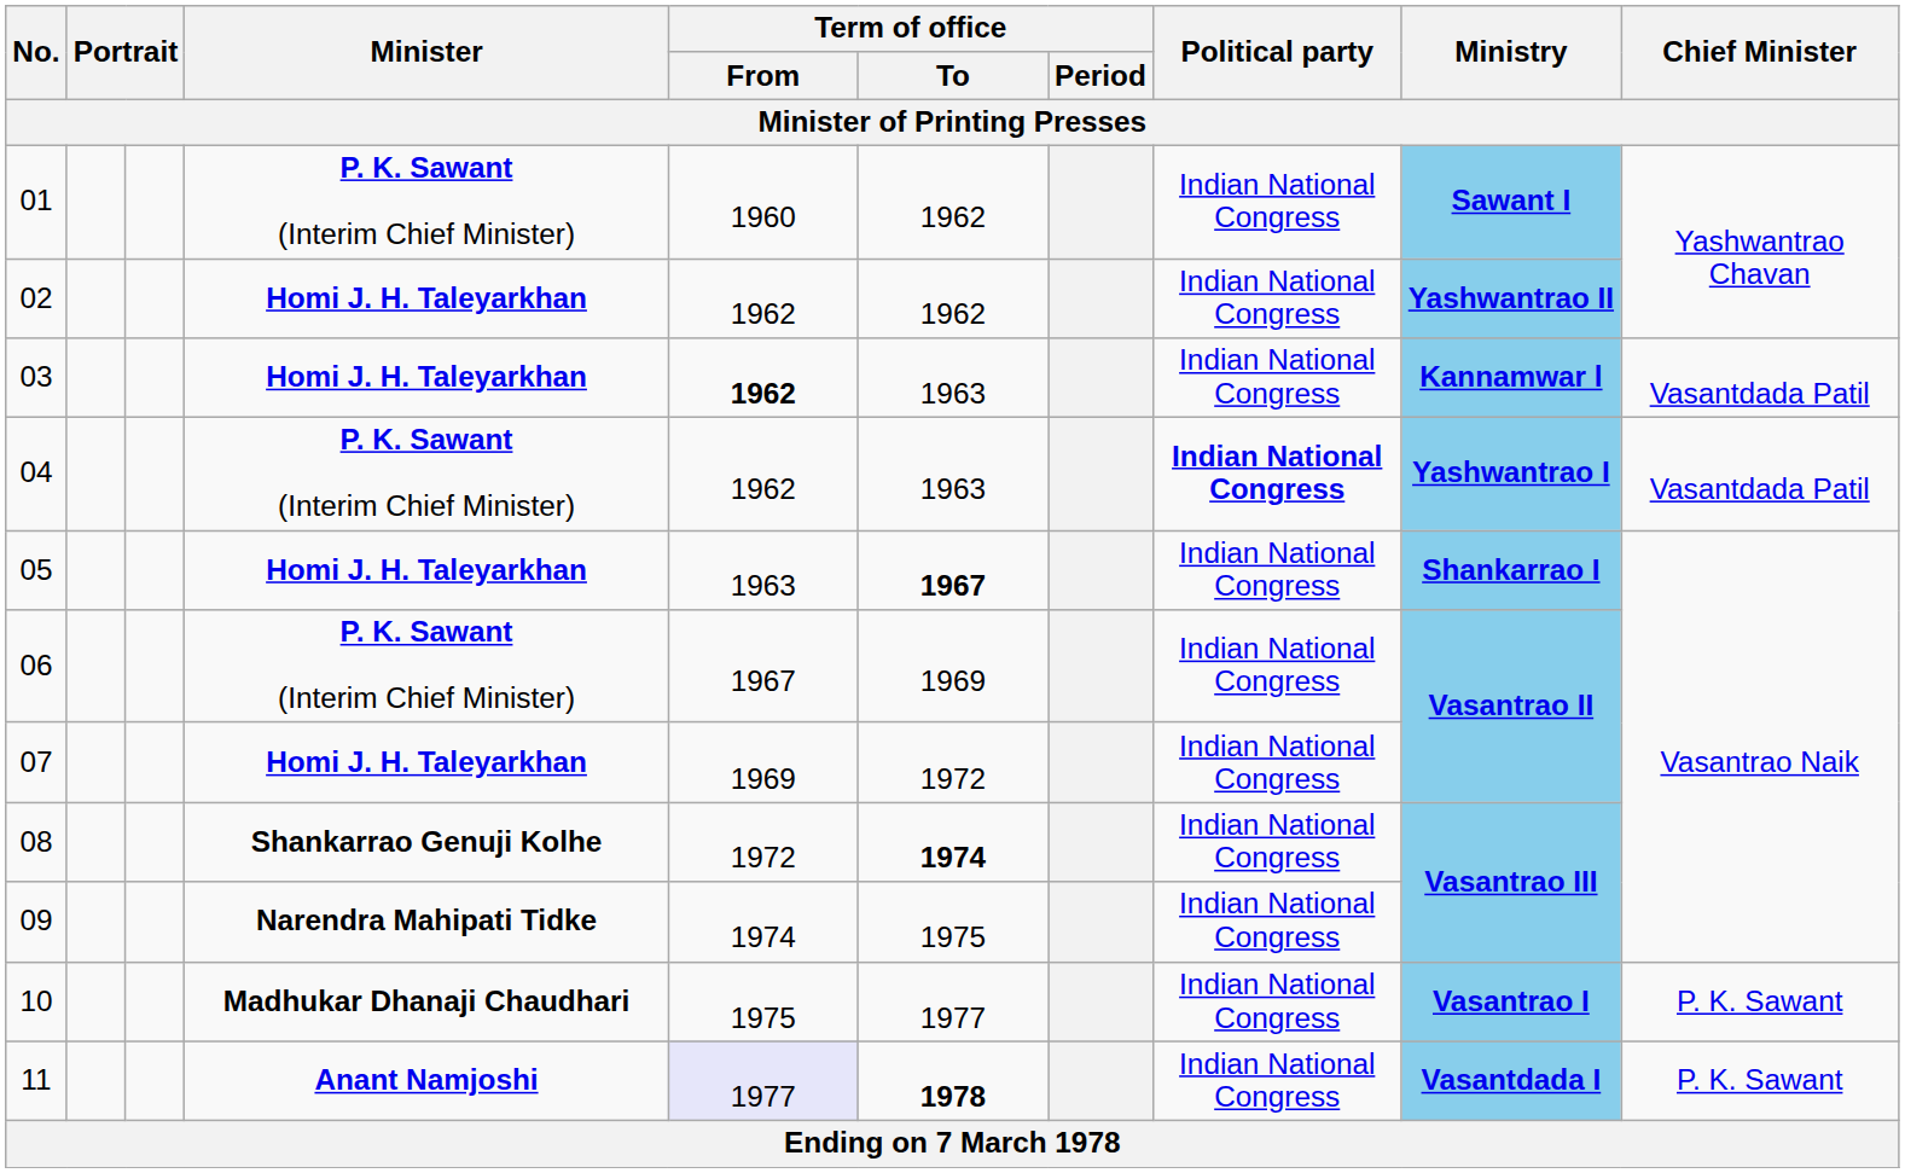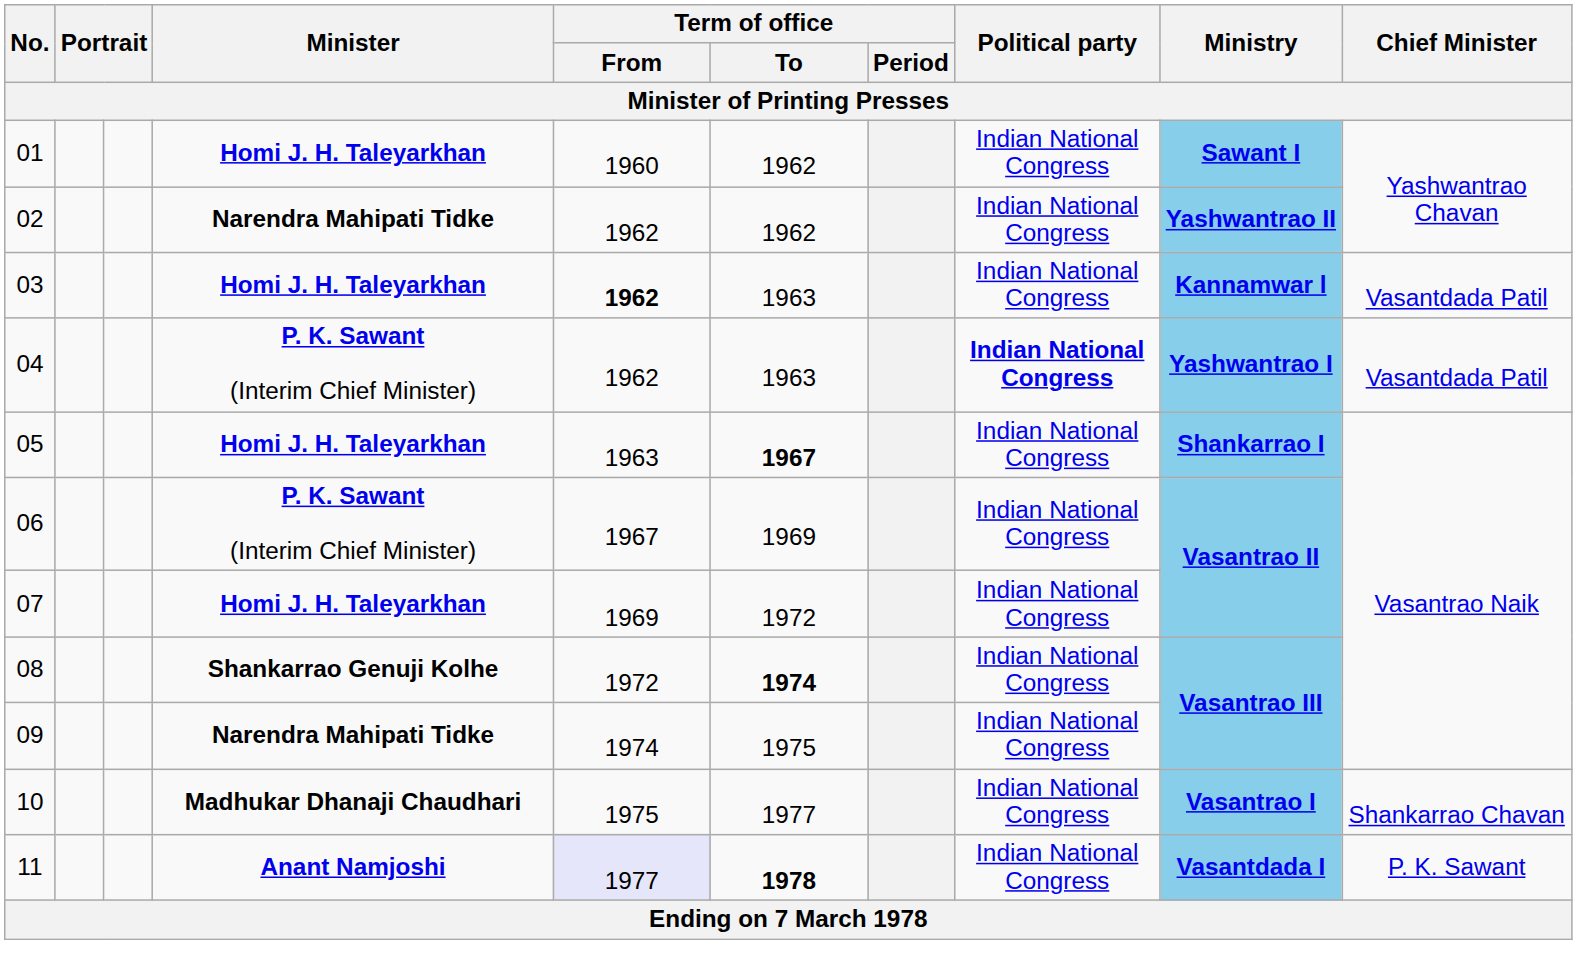01 | Minister: P. K. Sawant (Interim Chief Minister) -> Homi J. H. Taleyarkhan
02 | Minister: Homi J. H. Taleyarkhan -> Narendra Mahipati Tidke
10 | Chief Minister: P. K. Sawant -> Shankarrao Chavan
